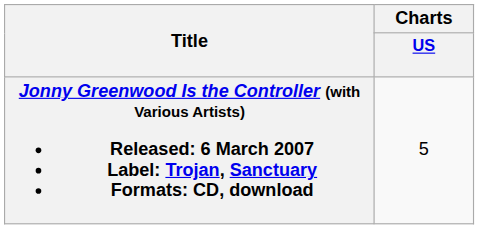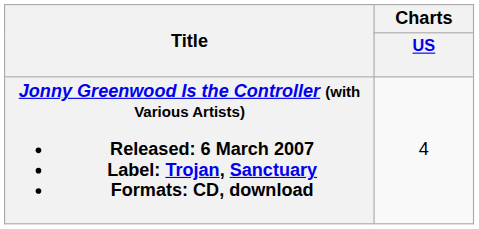row 3 | Charts / US: 5 -> 4
